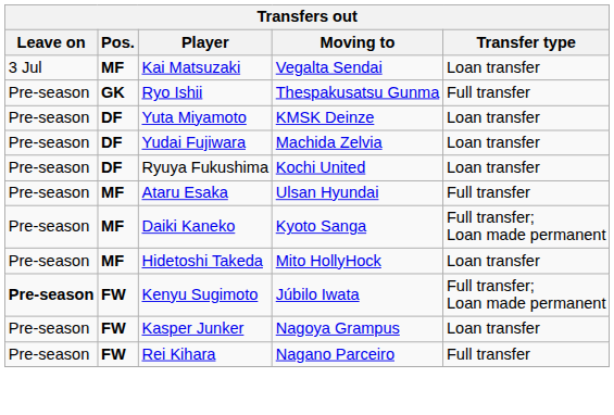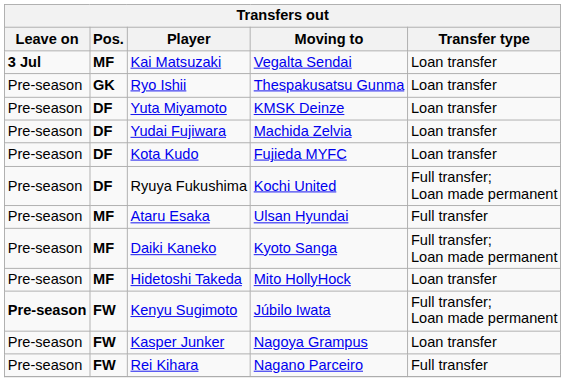Kai Matsuzaki | Leave on: normal -> bold
Ryo Ishii | Transfer type: Full transfer -> Loan transfer
+ row: Pre-season | DF | Kota Kudo | Fujieda MYFC | Loan transfer
Ryuya Fukushima | Transfer type: Loan transfer -> Full transfer; Loan made permanent
